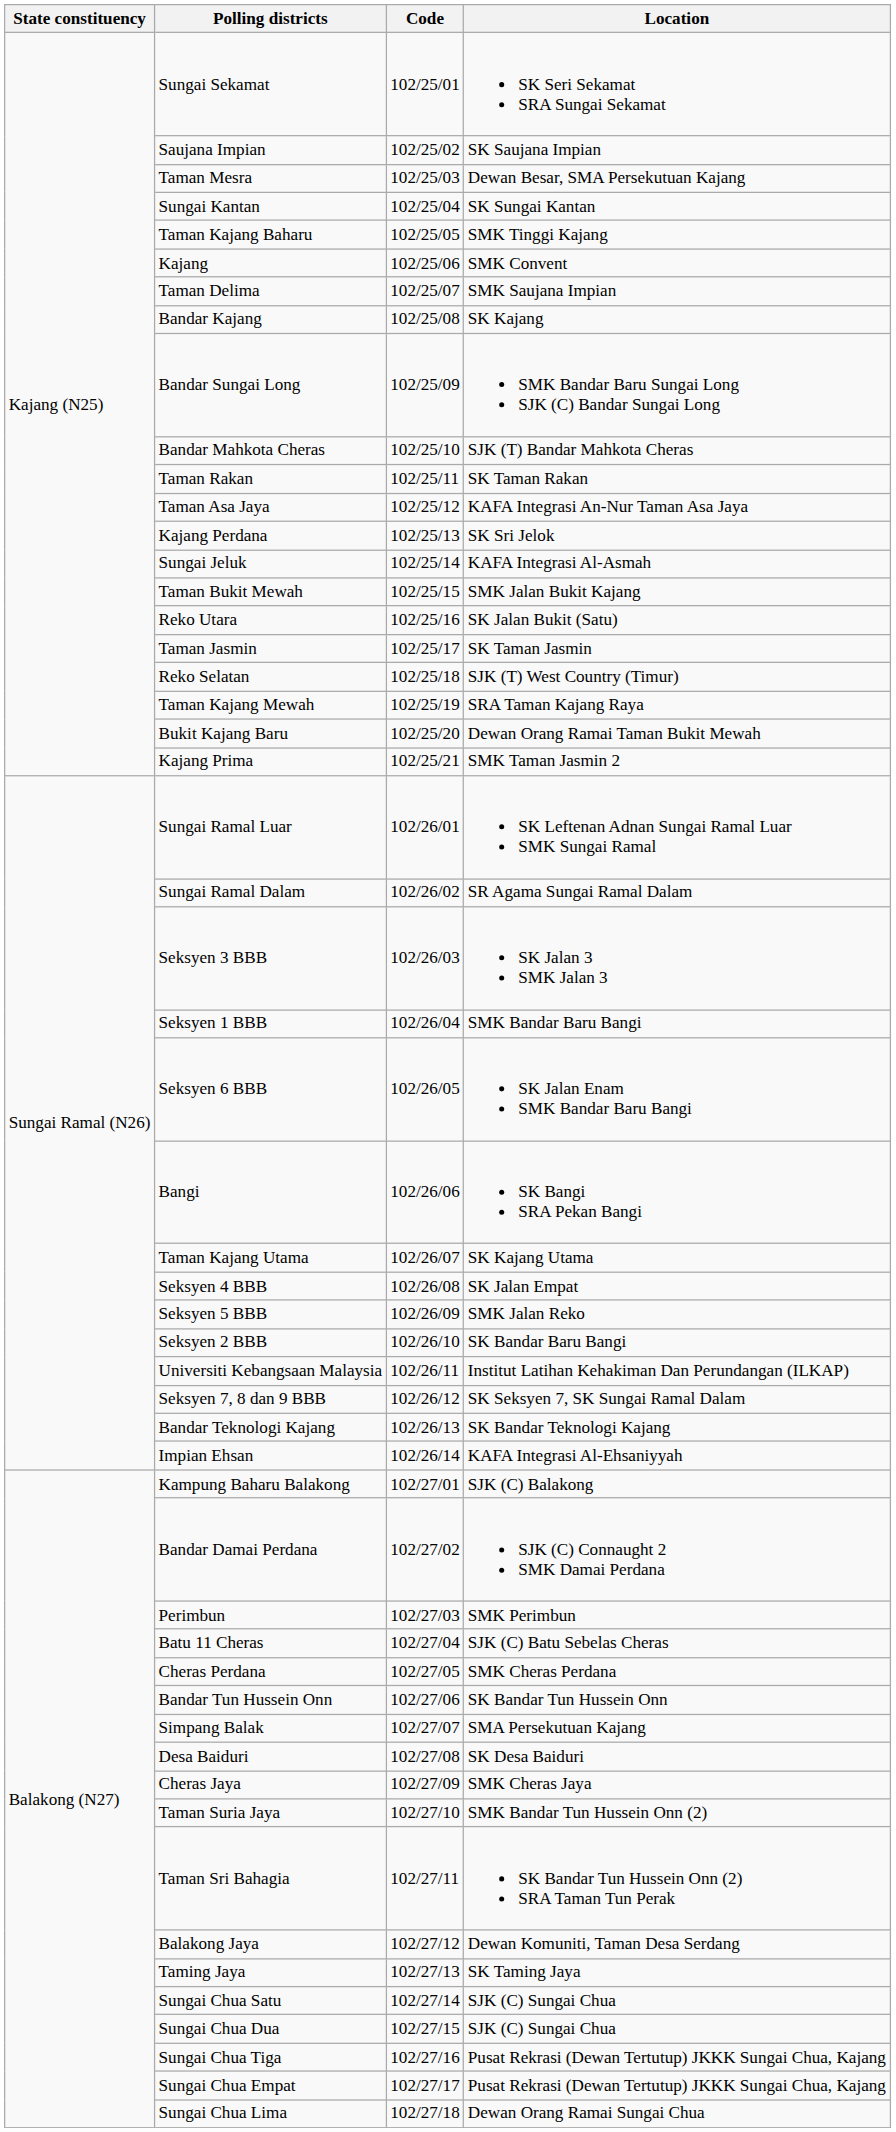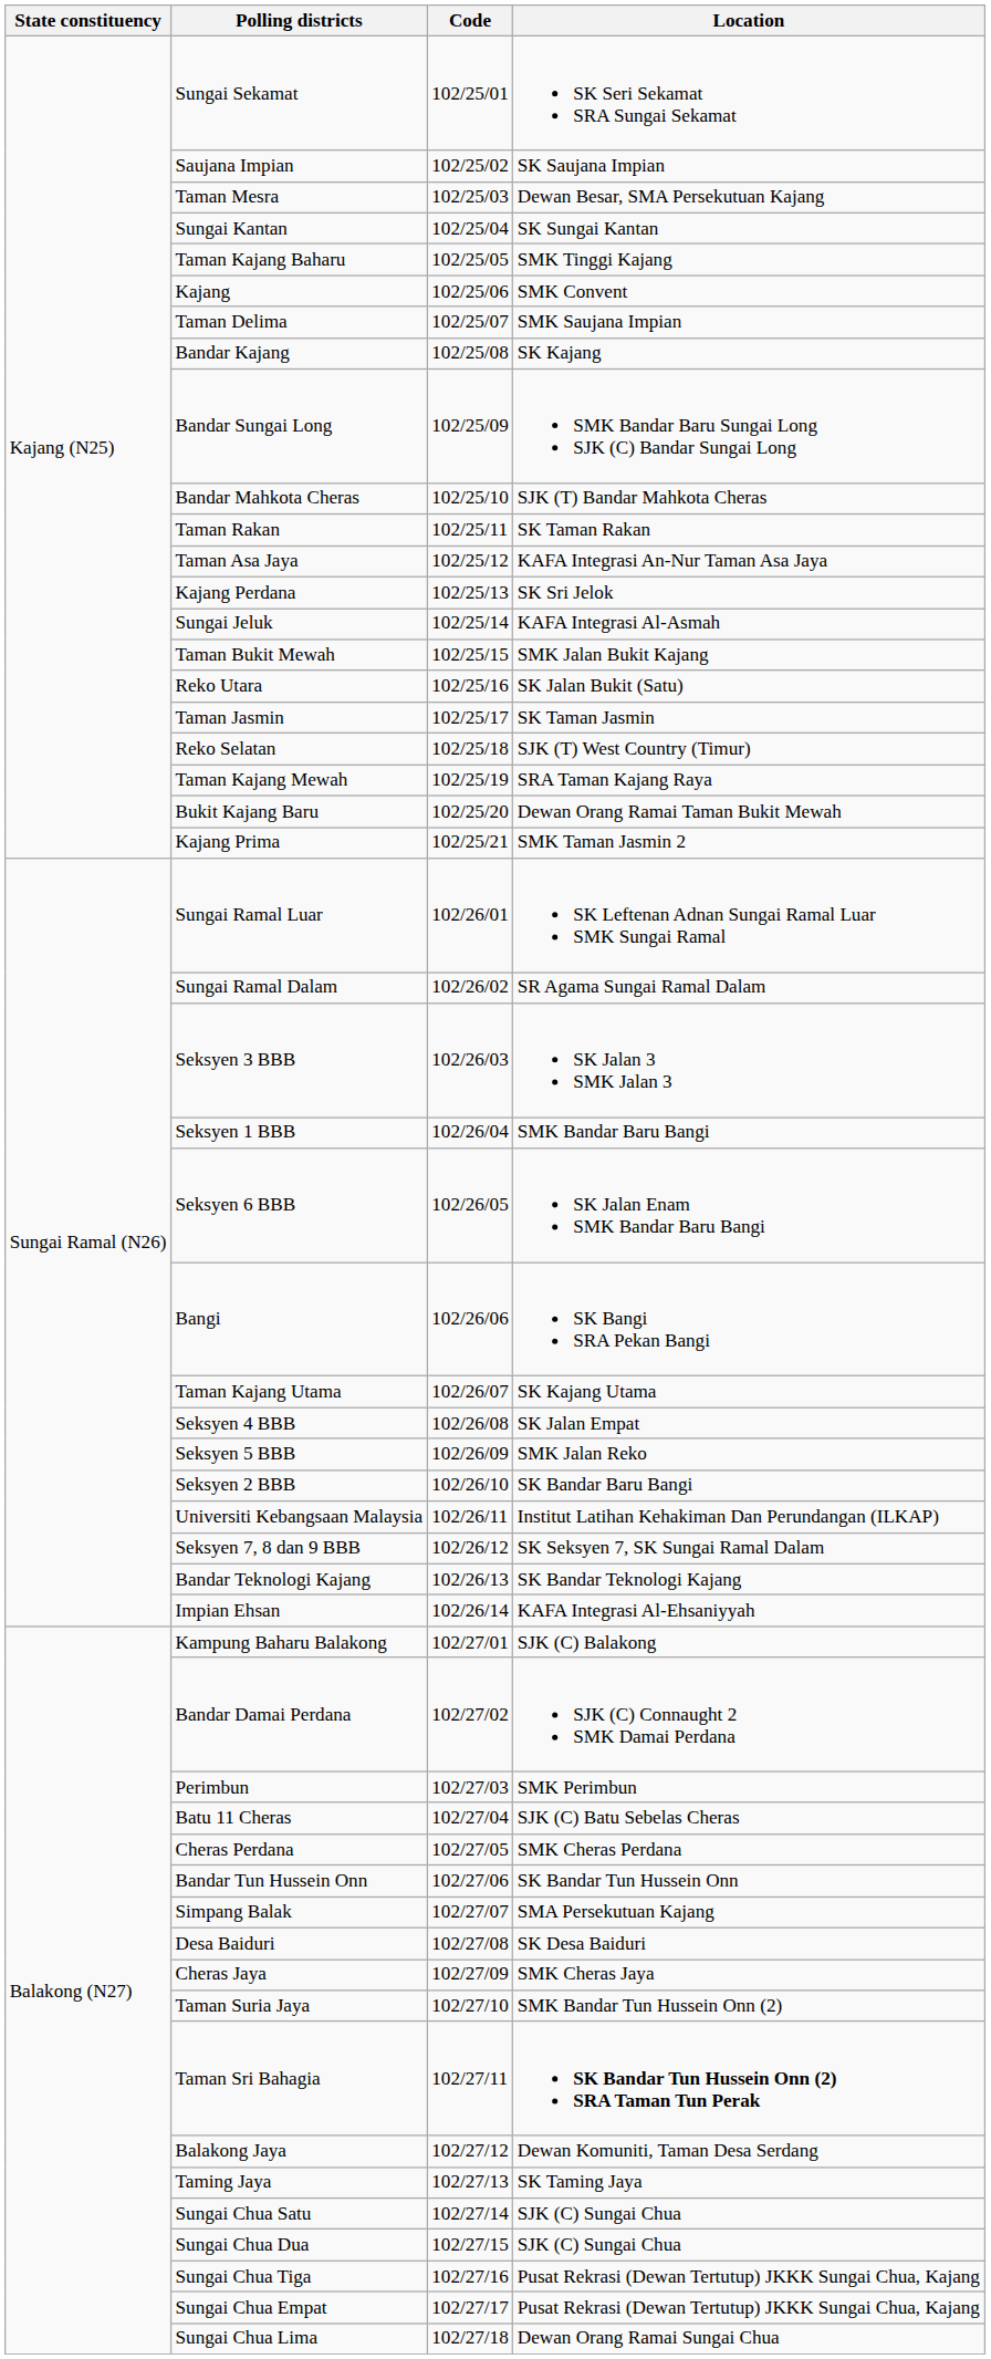Taman Sri Bahagia | Location: normal -> bold
